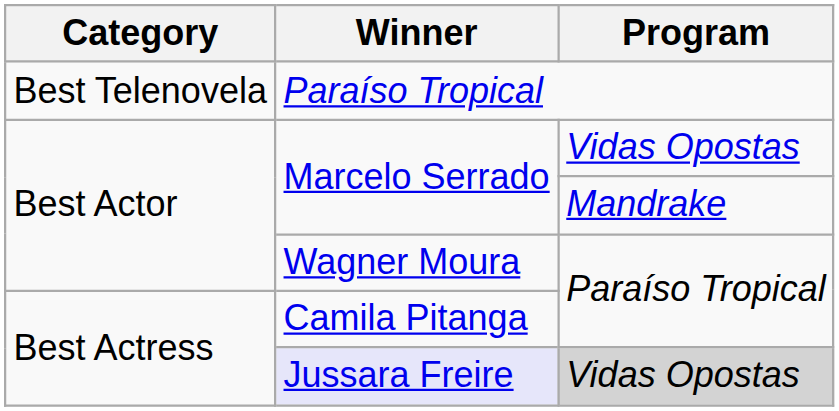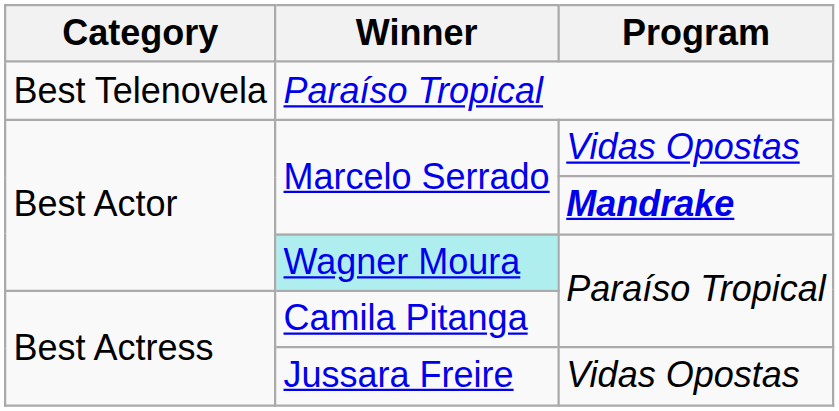Marcelo Serrado / Mandrake | Program: normal -> bold
Wagner Moura | Winner: no background -> paleturquoise background
Jussara Freire | Winner: lavender background -> no background
Jussara Freire | Program: lightgrey background -> no background
